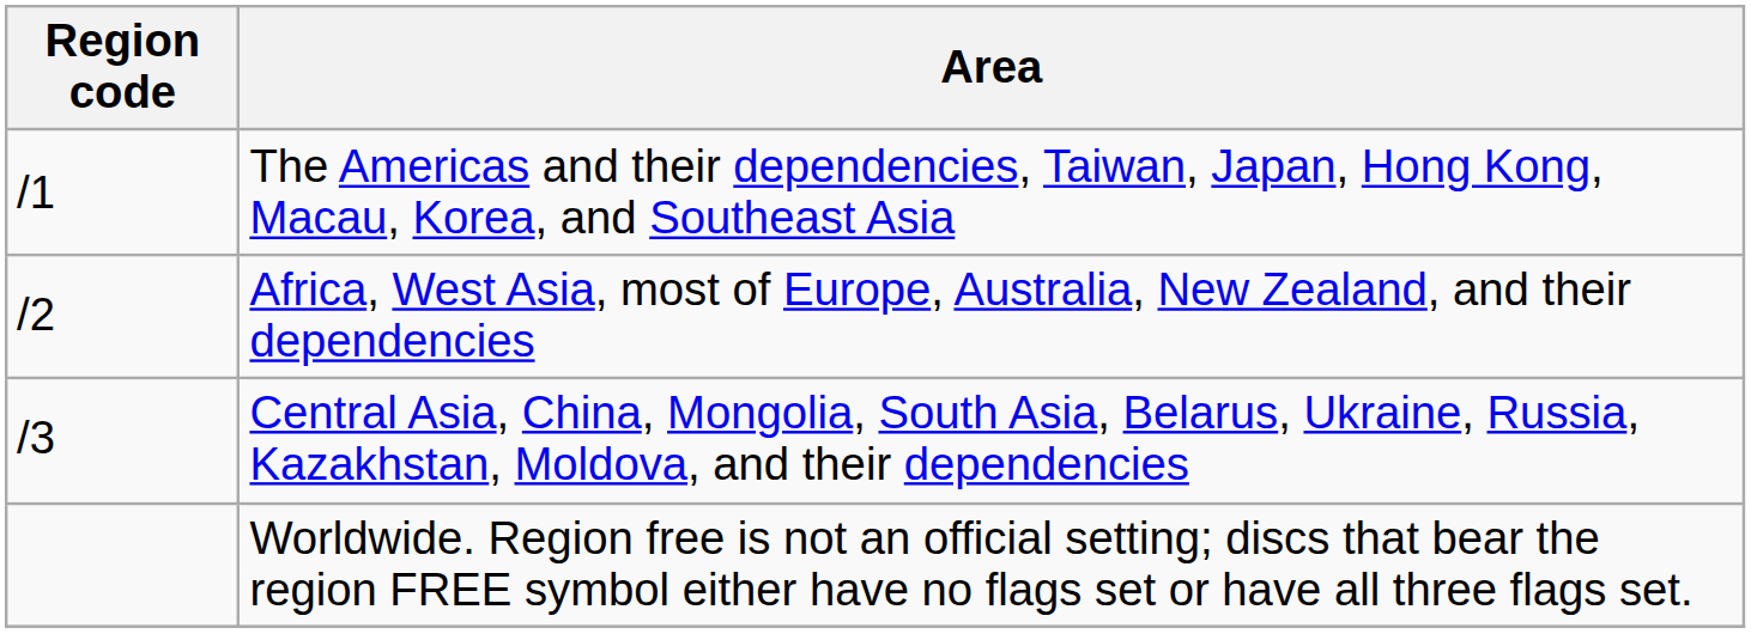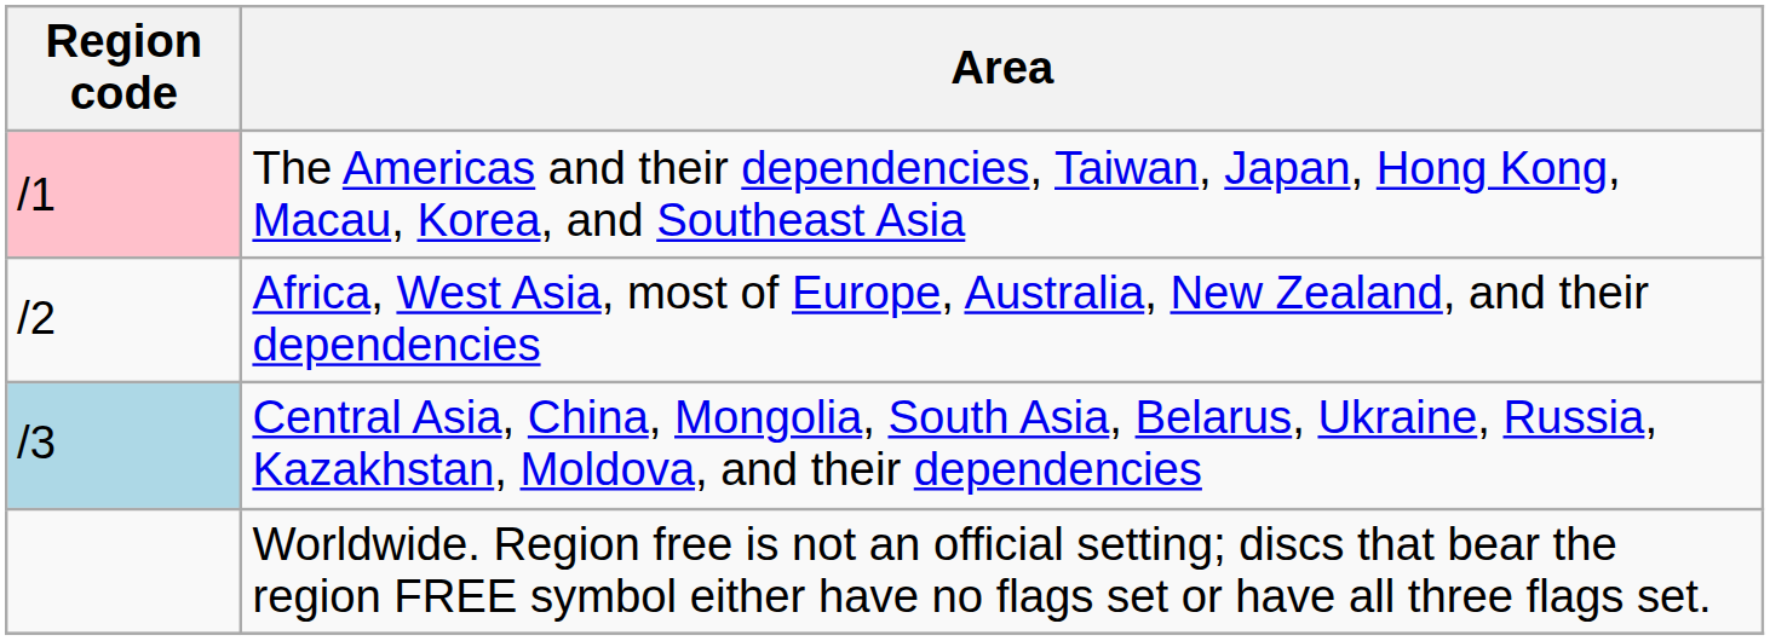row 2 | Region code: no background -> pink background
row 4 | Region code: no background -> lightblue background
